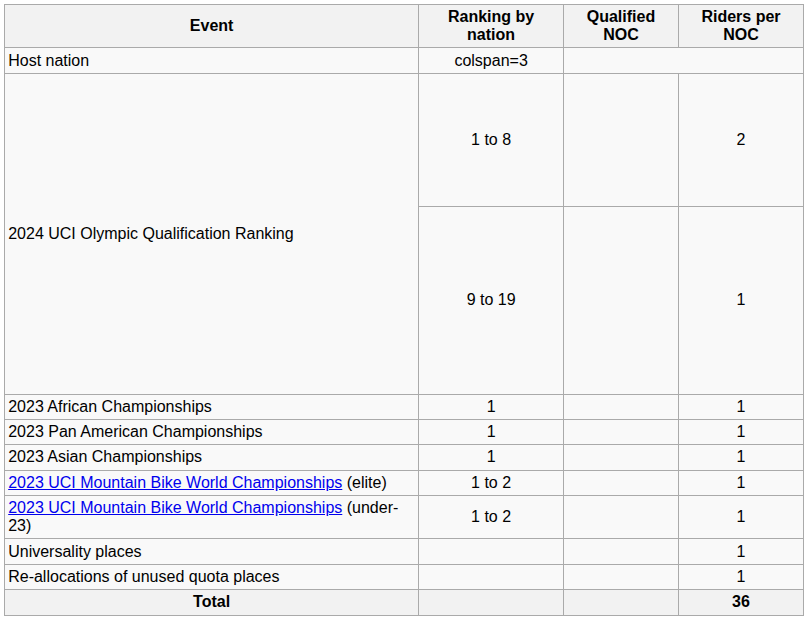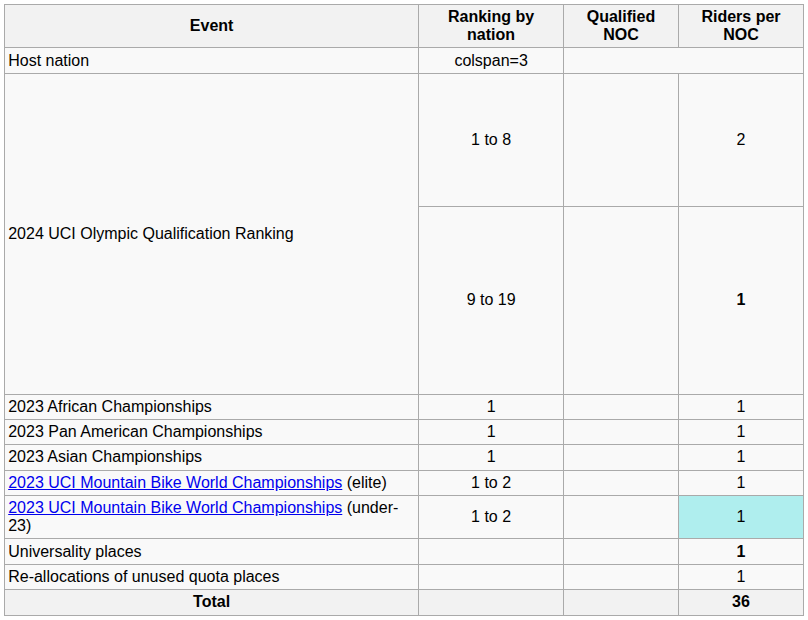2024 UCI Olympic Qualification Ranking / 9 to 19 | Riders per NOC: normal -> bold
2023 UCI Mountain Bike World Championships (under-23) | Riders per NOC: no background -> paleturquoise background
Universality places | Riders per NOC: normal -> bold
